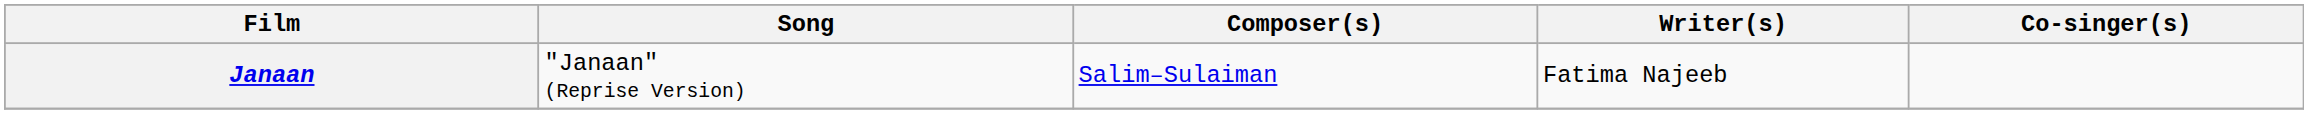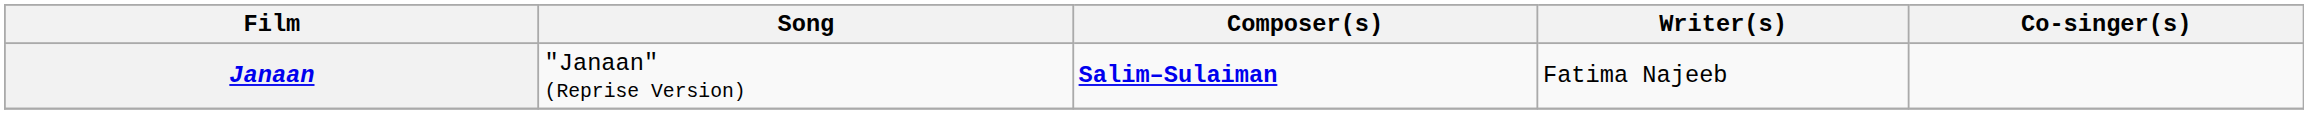Janaan | Composer(s): normal -> bold
